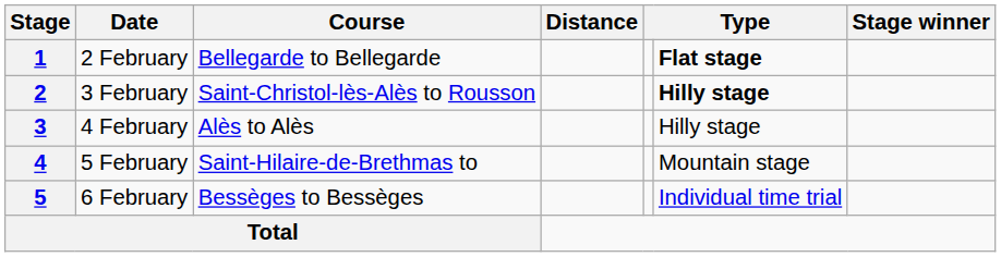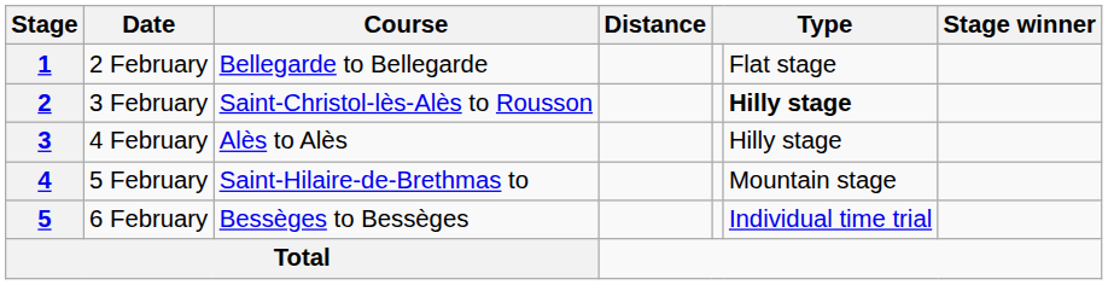1 | column 6: bold -> normal
